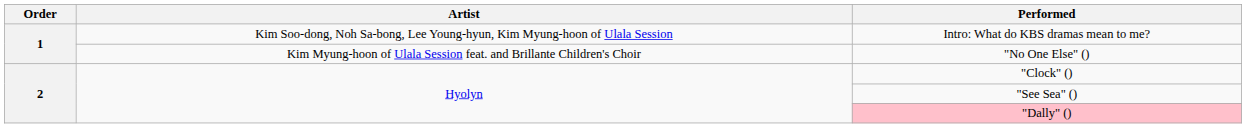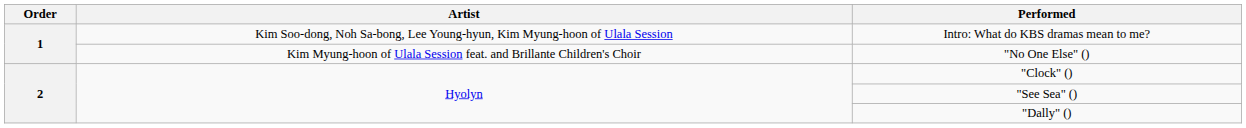"Dally" () | Performed: pink background -> no background
